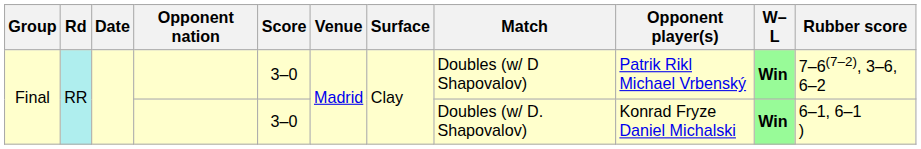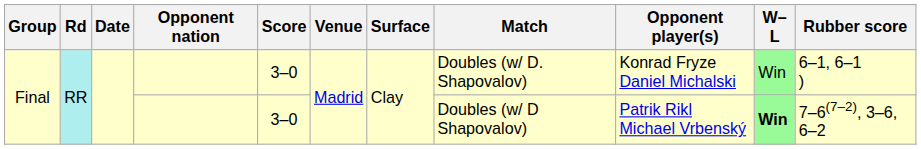row 2 | Match: Doubles (w/ D Shapovalov) -> Doubles (w/ D. Shapovalov)
row 2 | Opponent player(s): Patrik Rikl Michael Vrbenský -> Konrad Fryze Daniel Michalski
row 2 | W–L: bold -> normal
row 2 | Rubber score: 7–6(7–2), 3–6, 6–2 -> 6–1, 6–1 )
row 3 | Match: Doubles (w/ D. Shapovalov) -> Doubles (w/ D Shapovalov)
row 3 | Opponent player(s): Konrad Fryze Daniel Michalski -> Patrik Rikl Michael Vrbenský
row 3 | Rubber score: 6–1, 6–1 ) -> 7–6(7–2), 3–6, 6–2
